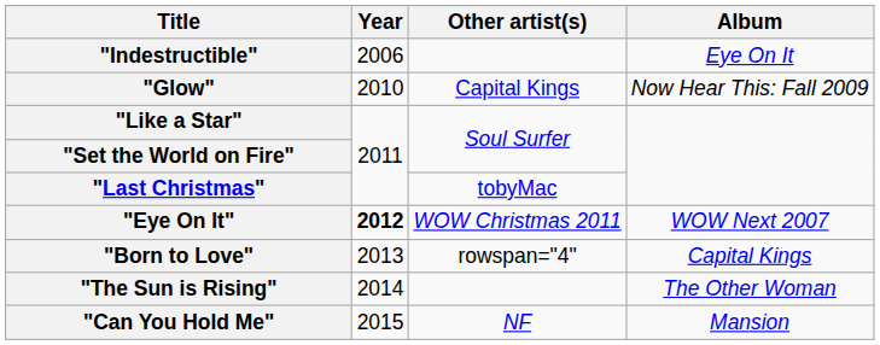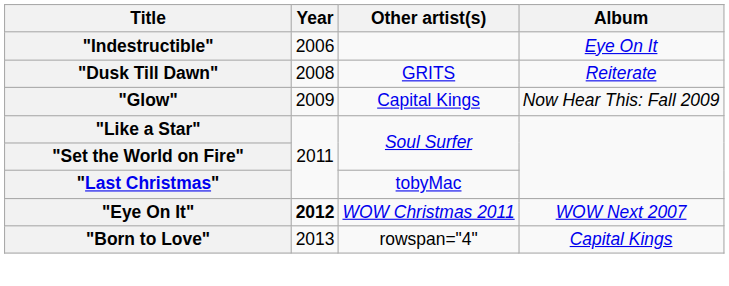+ row: "Dusk Till Dawn" | 2008 | GRITS | Reiterate
"Glow" | Year: 2010 -> 2009
- row: "The Sun is Rising" | 2014 | The Other Woman
- row: "Can You Hold Me" | 2015 | NF | Mansion
